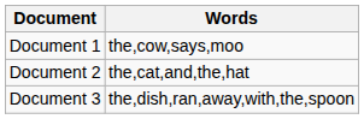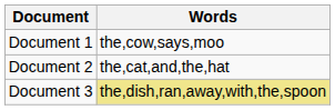Document 3 | Words: no background -> khaki background
